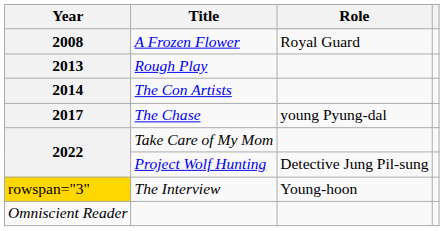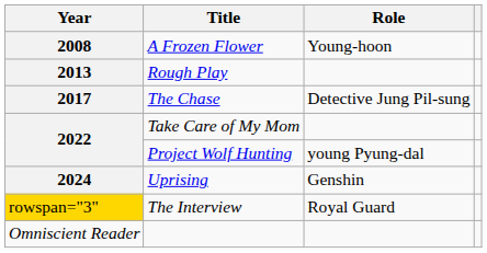A Frozen Flower | Role: Royal Guard -> Young-hoon
- row: 2014 | The Con Artists
The Chase | Role: young Pyung-dal -> Detective Jung Pil-sung
Project Wolf Hunting | Role: Detective Jung Pil-sung -> young Pyung-dal
+ row: 2024 | Uprising | Genshin
The Interview | Role: Young-hoon -> Royal Guard
